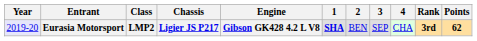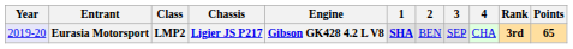Eurasia Motorsport | Points: 62 -> 65
